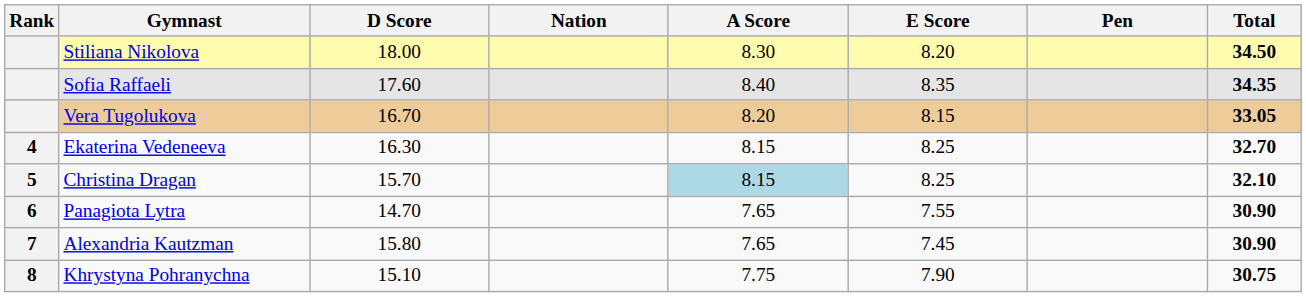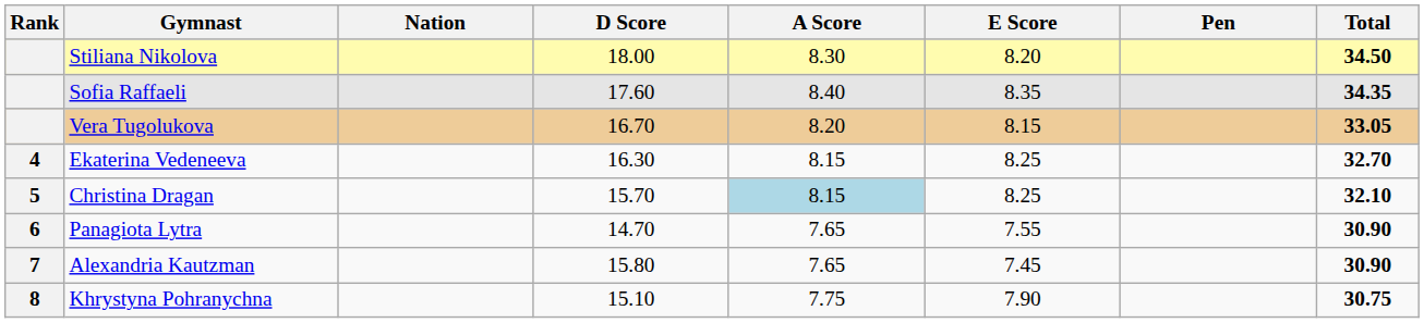columns swapped: Nation <-> D Score
